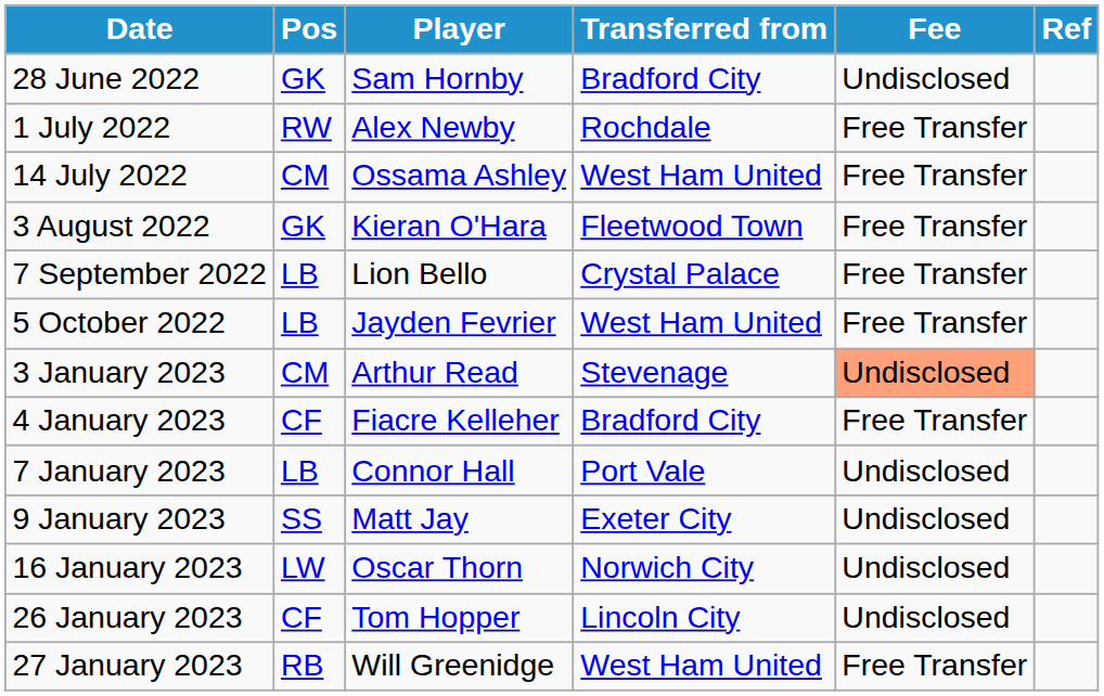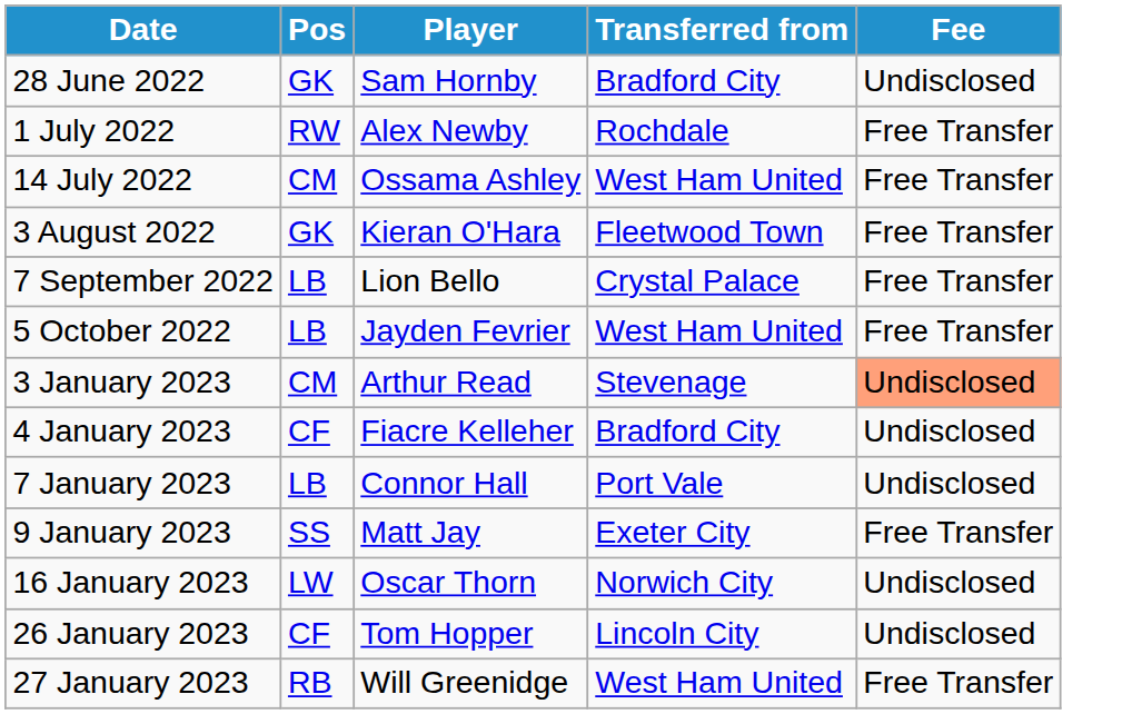- column: Ref
4 January 2023 | Fee: Free Transfer -> Undisclosed
9 January 2023 | Fee: Undisclosed -> Free Transfer
